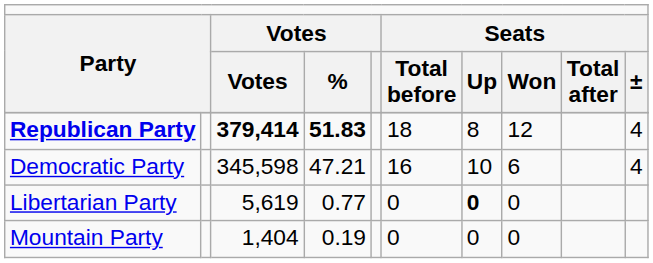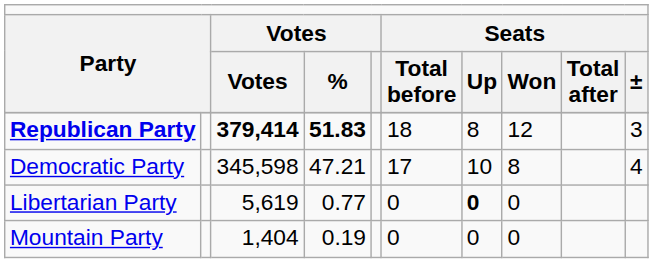Republican Party | column 10: 4 -> 3
Democratic Party | column 6: 16 -> 17
Democratic Party | column 8: 6 -> 8
